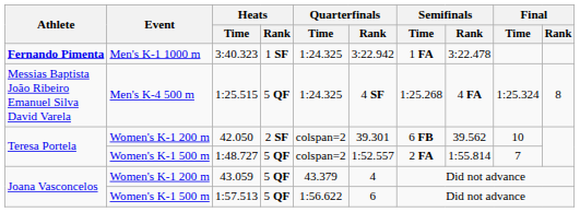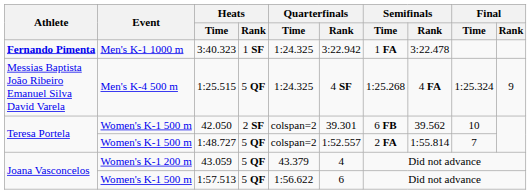1:25.515 | Final / Rank: 8 -> 9
42.050 | Event: Women's K-1 200 m -> Women's K-1 500 m
